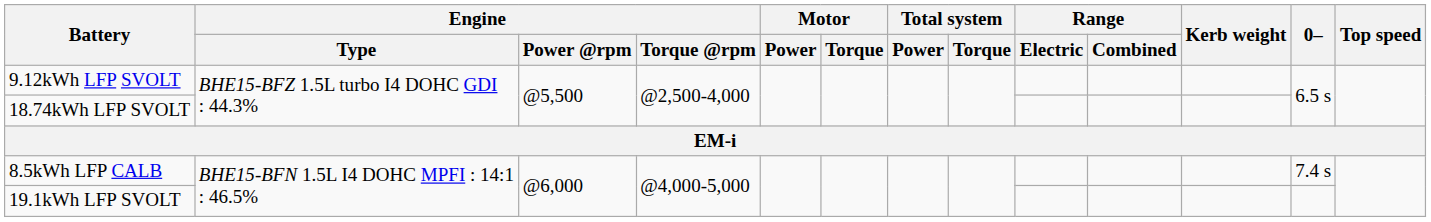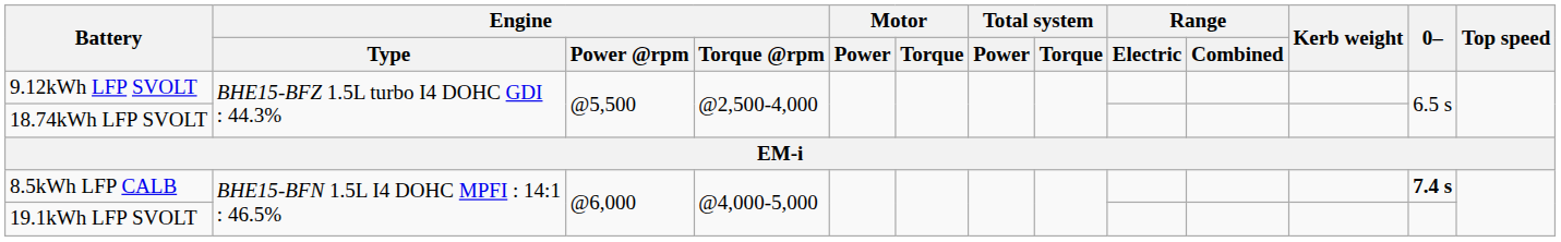8.5kWh LFP CALB | 0–: normal -> bold
